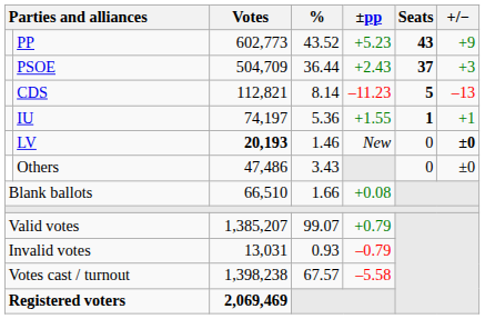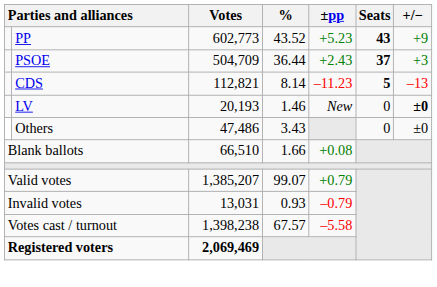- row: IU | 74,197 | 5.36 | +1.55 | 1 | +1
LV | Votes: bold -> normal
